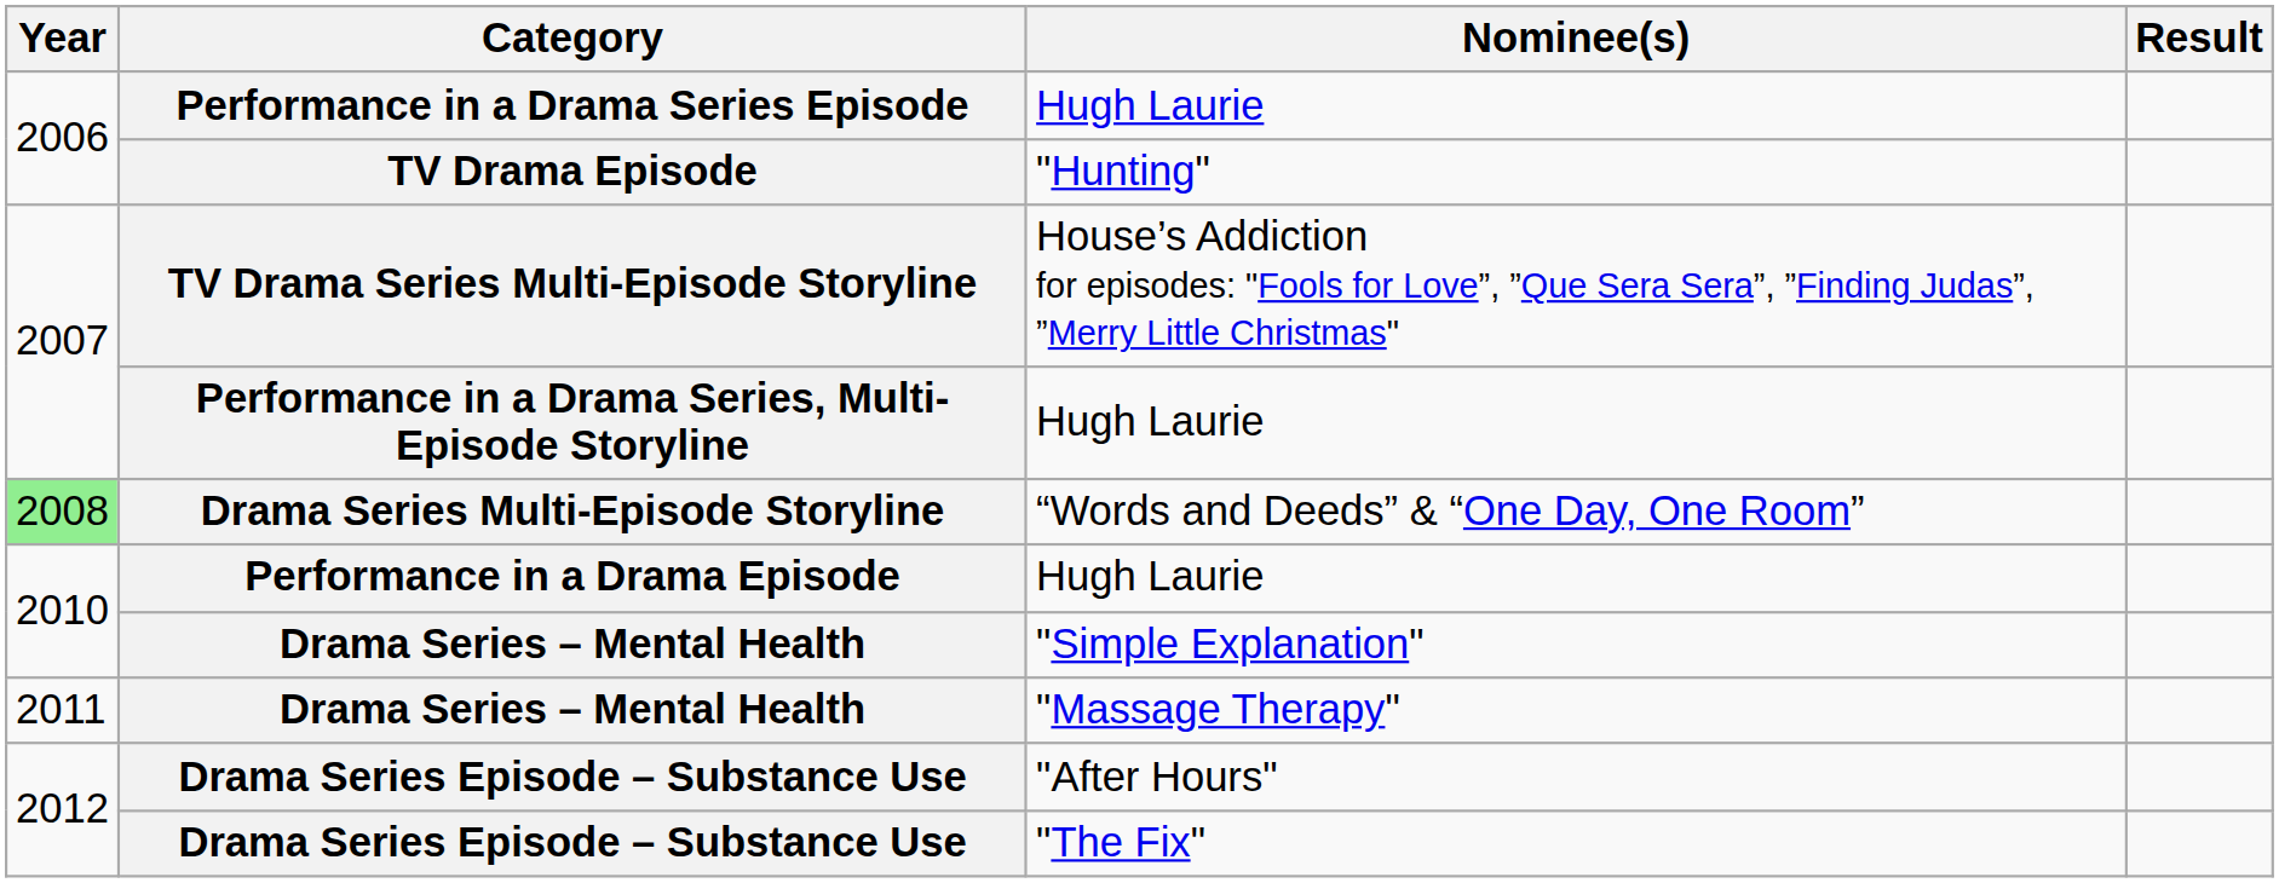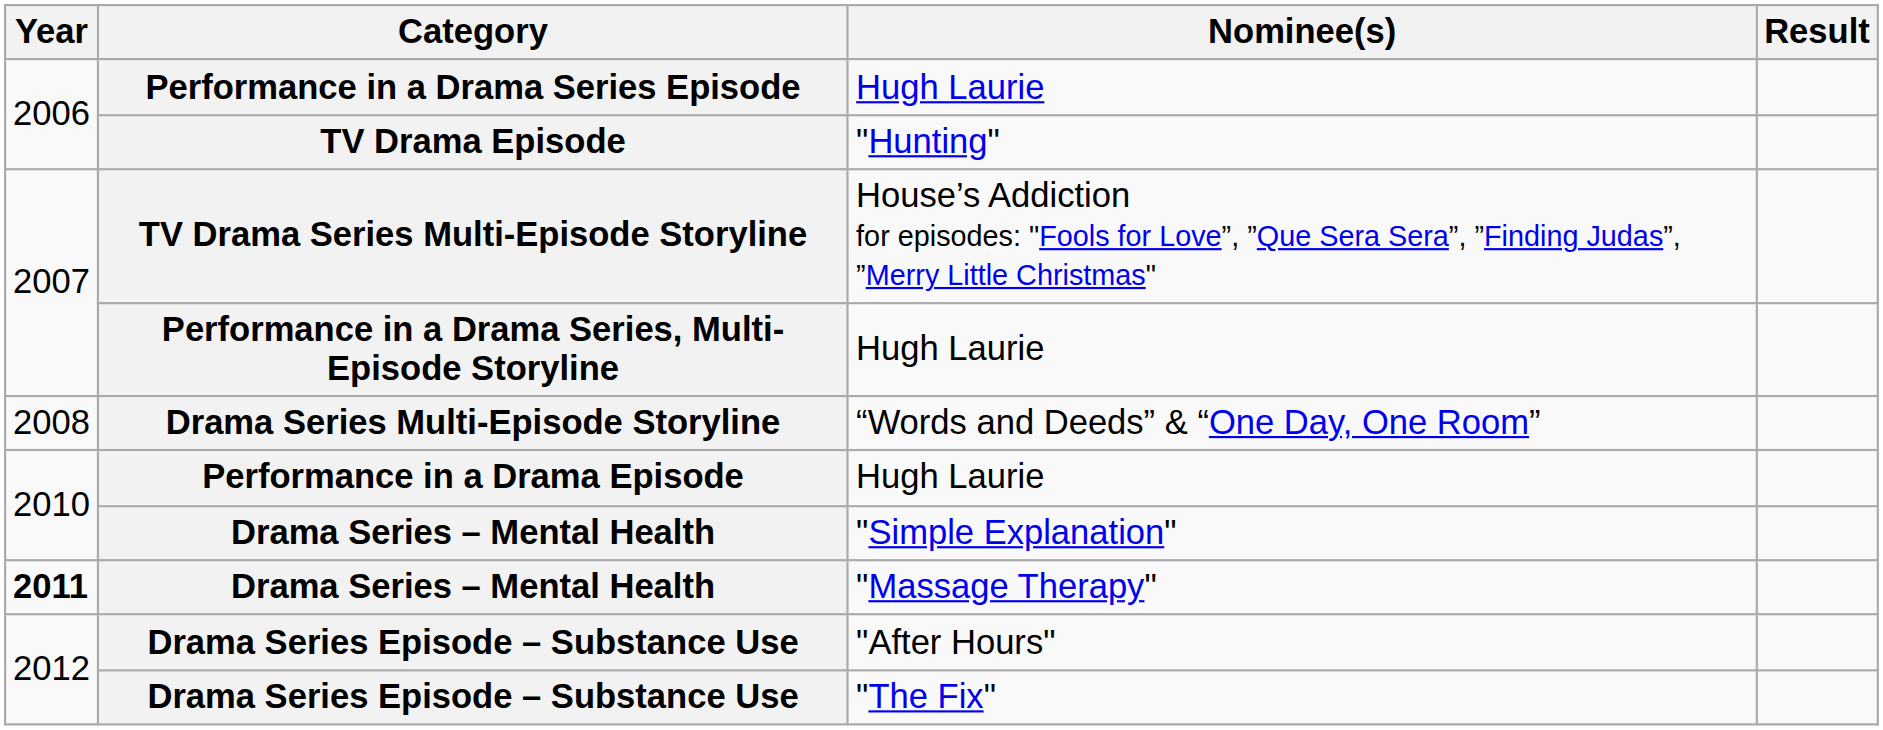Drama Series Multi-Episode Storyline | Year: lightgreen background -> no background
Drama Series – Mental Health / "Massage Therapy" | Year: normal -> bold
